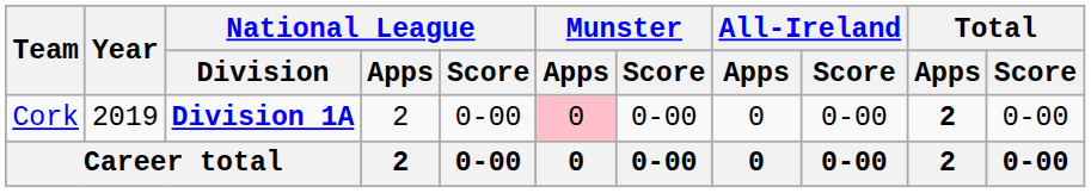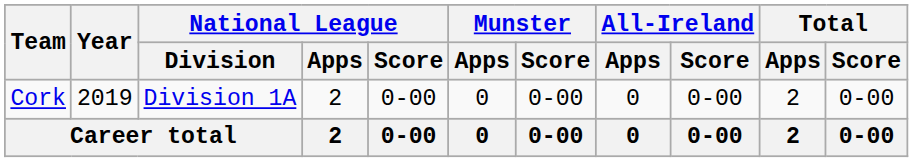Cork | National League / Division: bold -> normal
Cork | Munster / Apps: pink background -> no background
Cork | Total / Apps: bold -> normal
